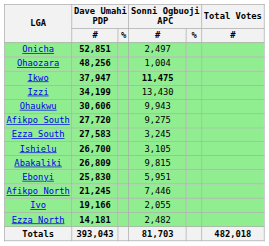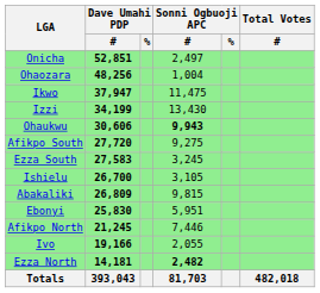Ikwo | Sonni Ogbuoji APC / #: bold -> normal
Ohaukwu | Sonni Ogbuoji APC / #: normal -> bold
Ezza North | Sonni Ogbuoji APC / #: normal -> bold
